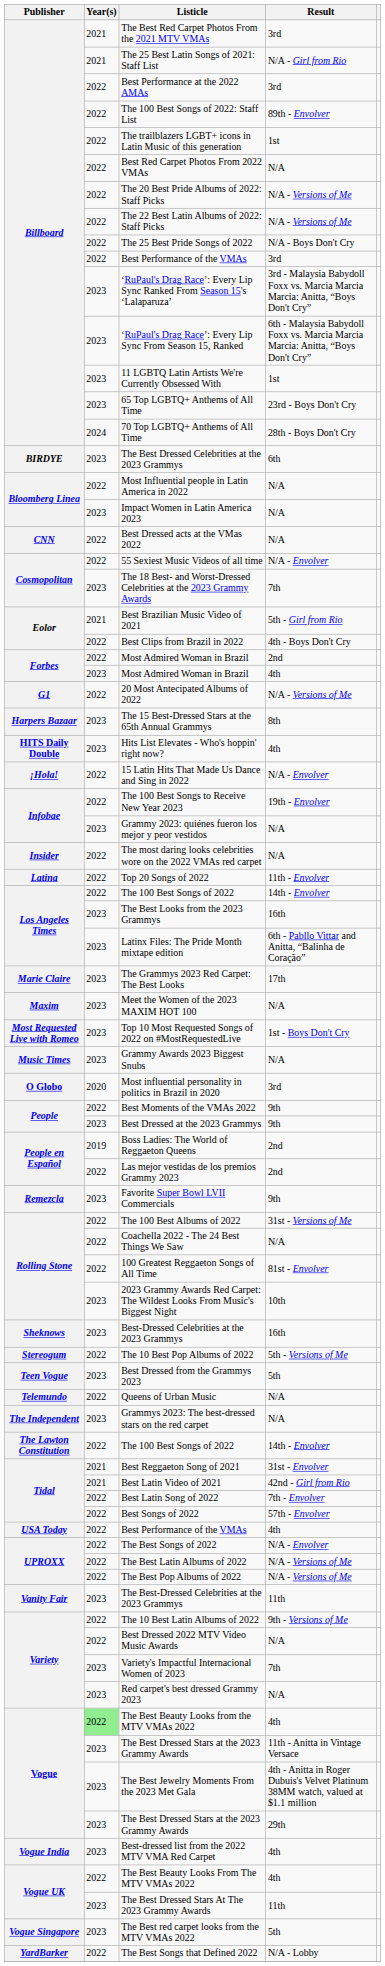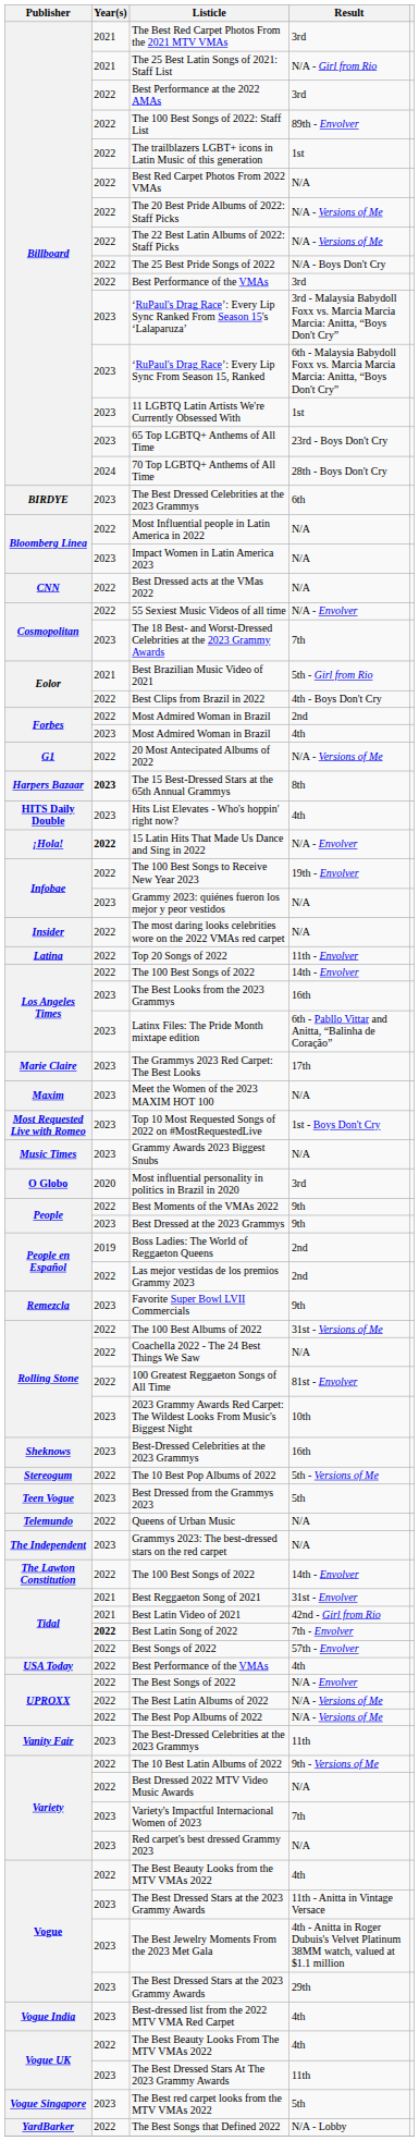The 15 Best-Dressed Stars at the 65th Annual Grammys | Year(s): normal -> bold
15 Latin Hits That Made Us Dance and Sing in 2022 | Year(s): normal -> bold
Best Latin Song of 2022 | Year(s): normal -> bold
The Best Beauty Looks from the MTV VMAs 2022 | Year(s): lightgreen background -> no background
